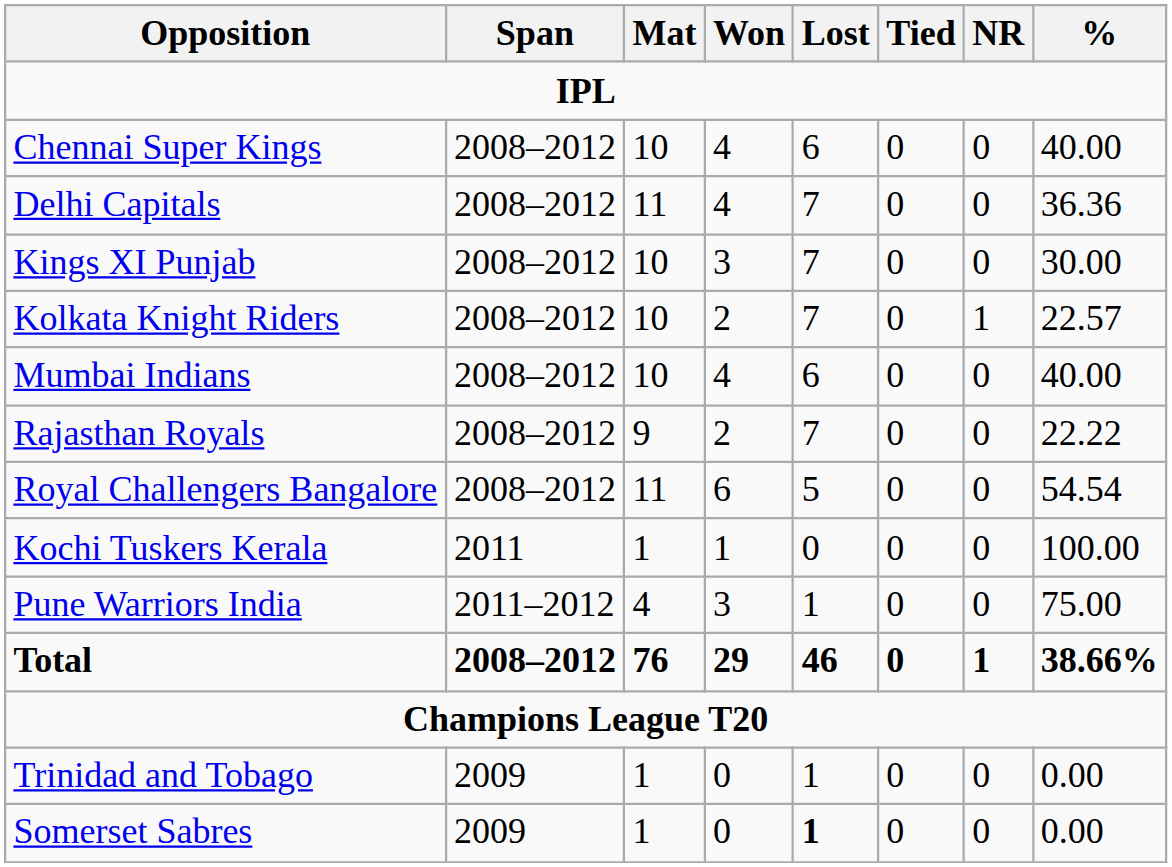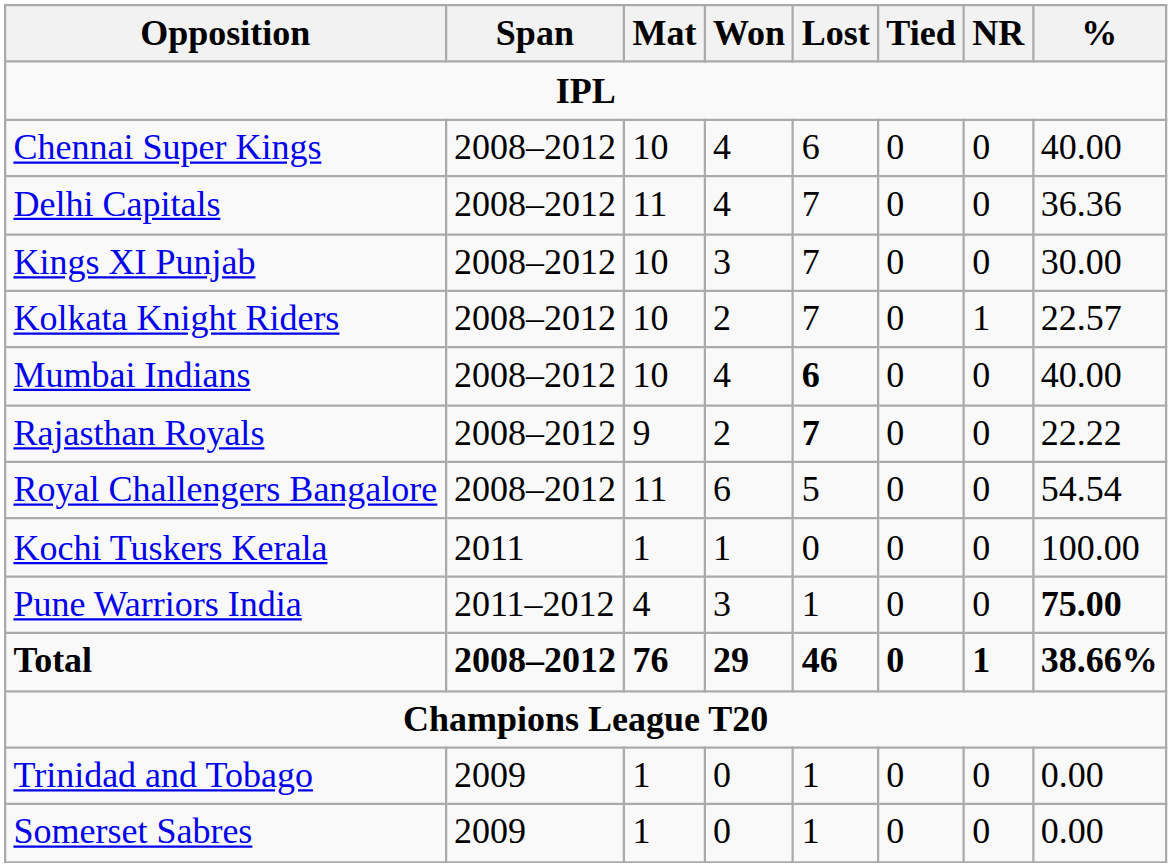Mumbai Indians | Lost: normal -> bold
Rajasthan Royals | Lost: normal -> bold
Pune Warriors India | %: normal -> bold
Somerset Sabres | Lost: bold -> normal
